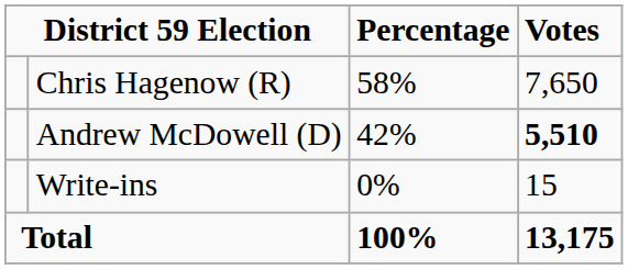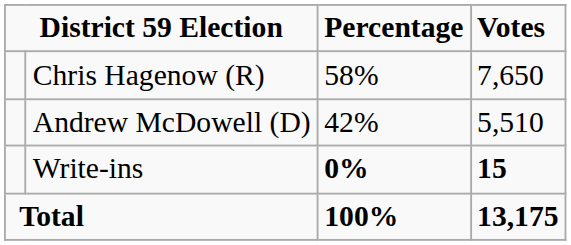Andrew McDowell (D) | Votes: bold -> normal
Write-ins | Percentage: normal -> bold
Write-ins | Votes: normal -> bold
